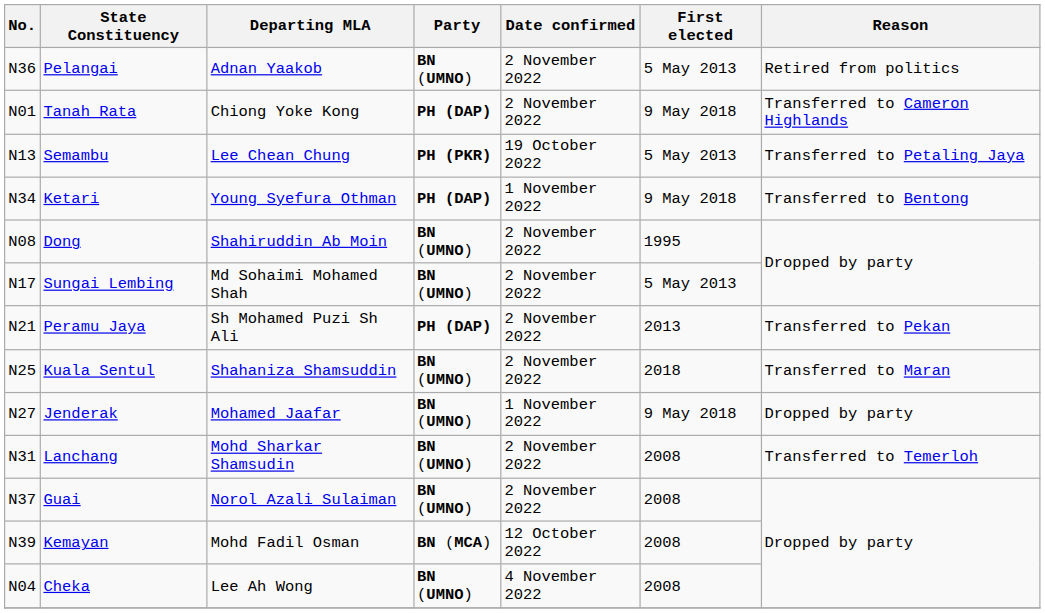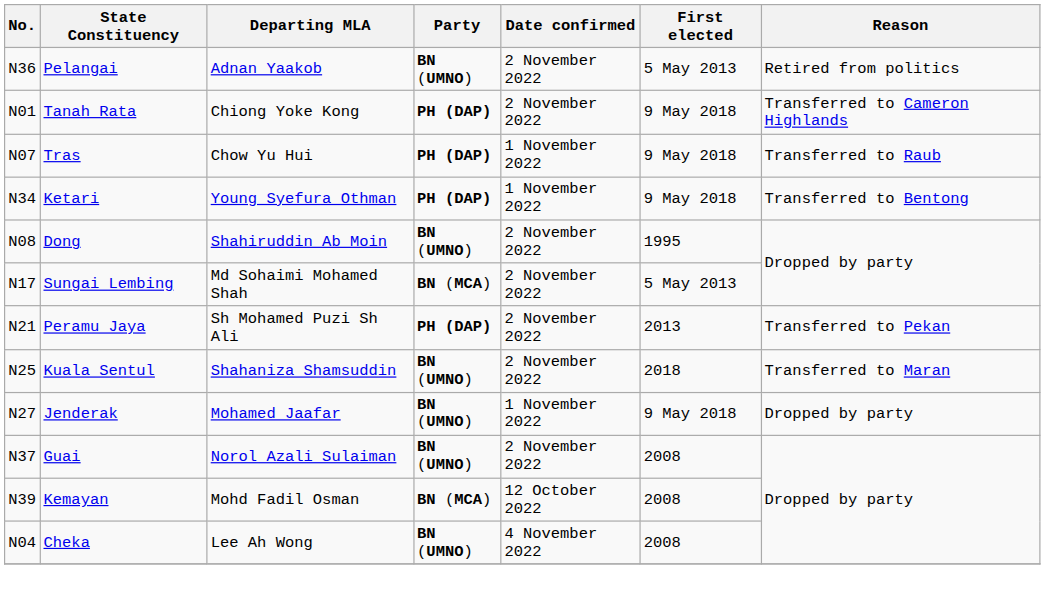+ row: N07 | Tras | Chow Yu Hui | PH (DAP) | 1 November 2022 | 9 May 2018 | Transferred to Raub
- row: N13 | Semambu | Lee Chean Chung | PH (PKR) | 19 October 2022 | 5 May 2013 | Transferred to Petaling Jaya
Sungai Lembing | Party: BN (UMNO) -> BN (MCA)
- row: N31 | Lanchang | Mohd Sharkar Shamsudin | BN (UMNO) | 2 November 2022 | 2008 | Transferred to Temerloh
